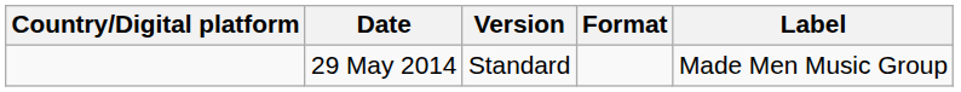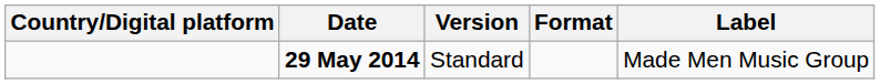29 May 2014 | Date: normal -> bold
